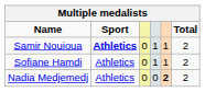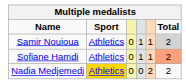Samir Nouioua | Sport: bold -> normal
Samir Nouioua | Total: no background -> lightgrey background
Sofiane Hamdi | Total: no background -> lightsalmon background
Nadia Medjemedj | Sport: no background -> gold background
Nadia Medjemedj | column 5: bold -> normal
